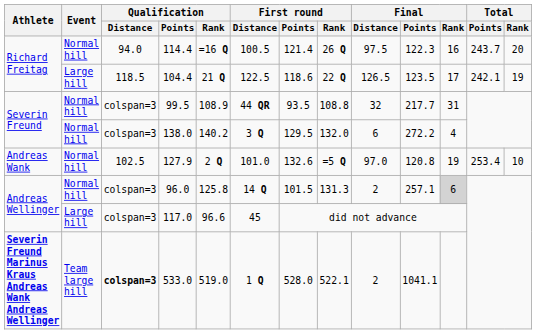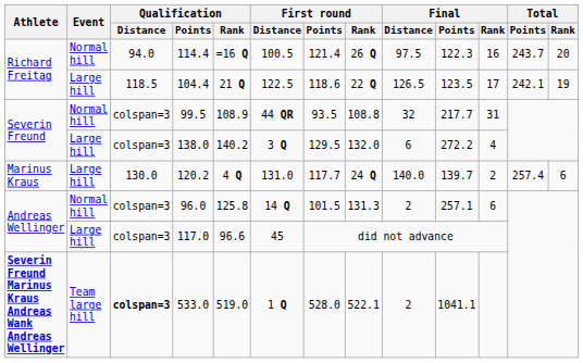138.0 | Event: Normal hill -> Large hill
+ row: Marinus Kraus | Large hill | 130.0 | 120.2 | 4 Q | 131.0 | 117.7 | 24 Q | 140.0 | 139.7 | 2 | 257.4 | 6
- row: Andreas Wank | Normal hill | 102.5 | 127.9 | 2 Q | 101.0 | 132.6 | =5 Q | 97.0 | 120.8 | 19 | 253.4 | 10
96.0 | Final / Rank: lightgrey background -> no background
